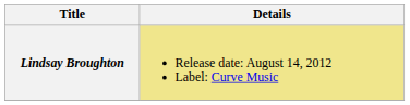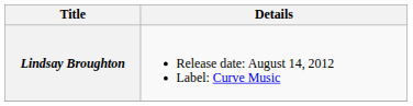Lindsay Broughton | Details: khaki background -> no background
